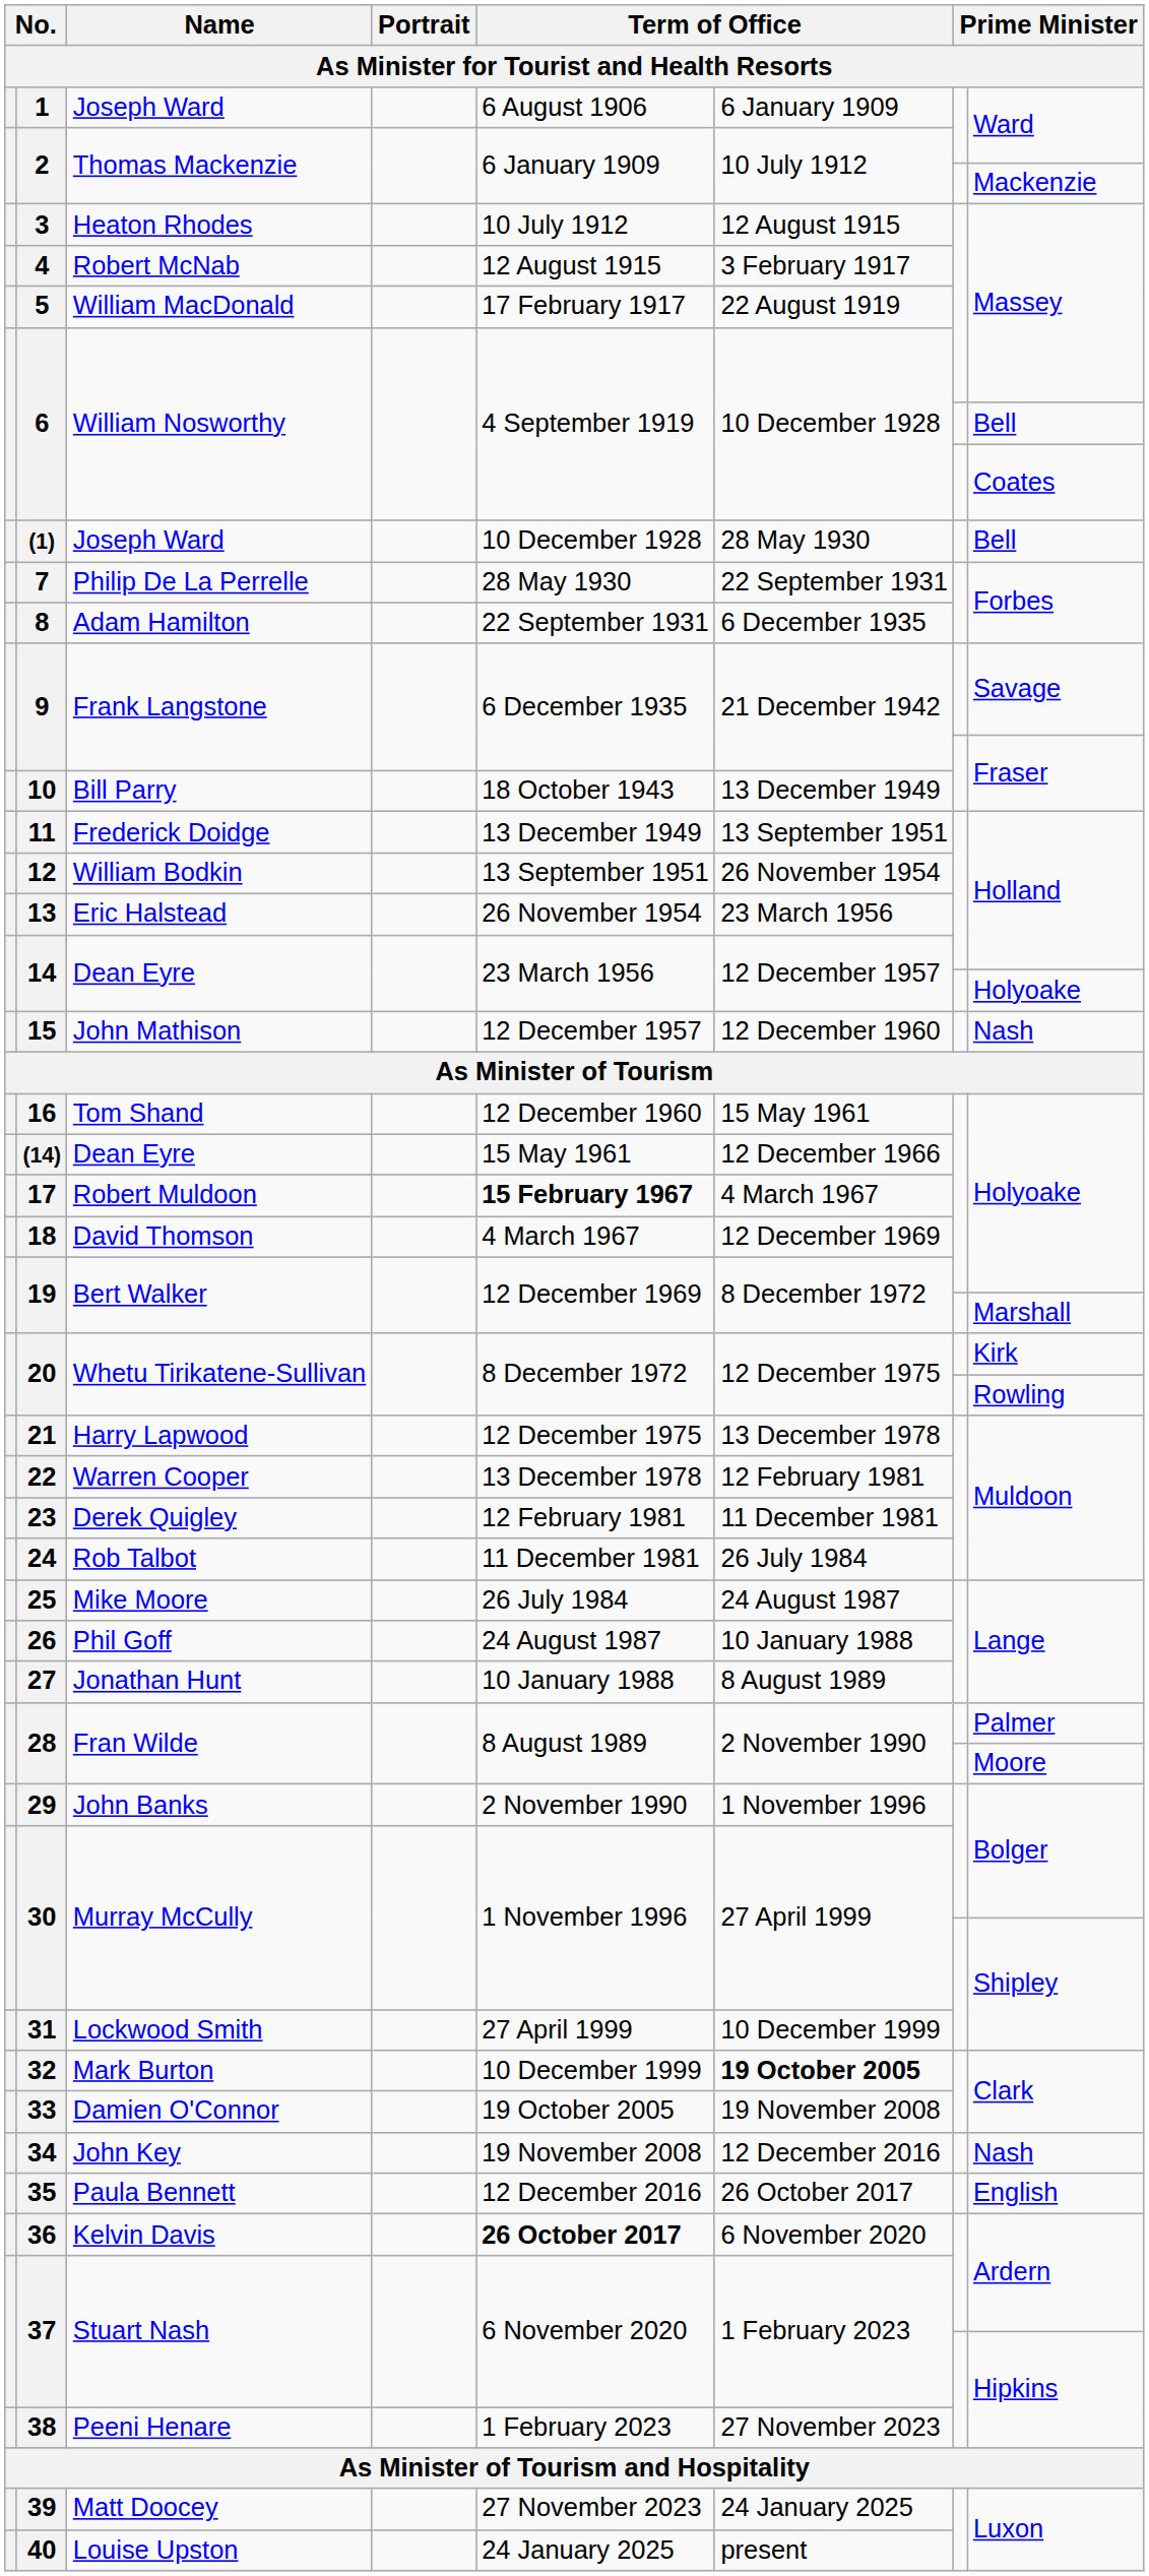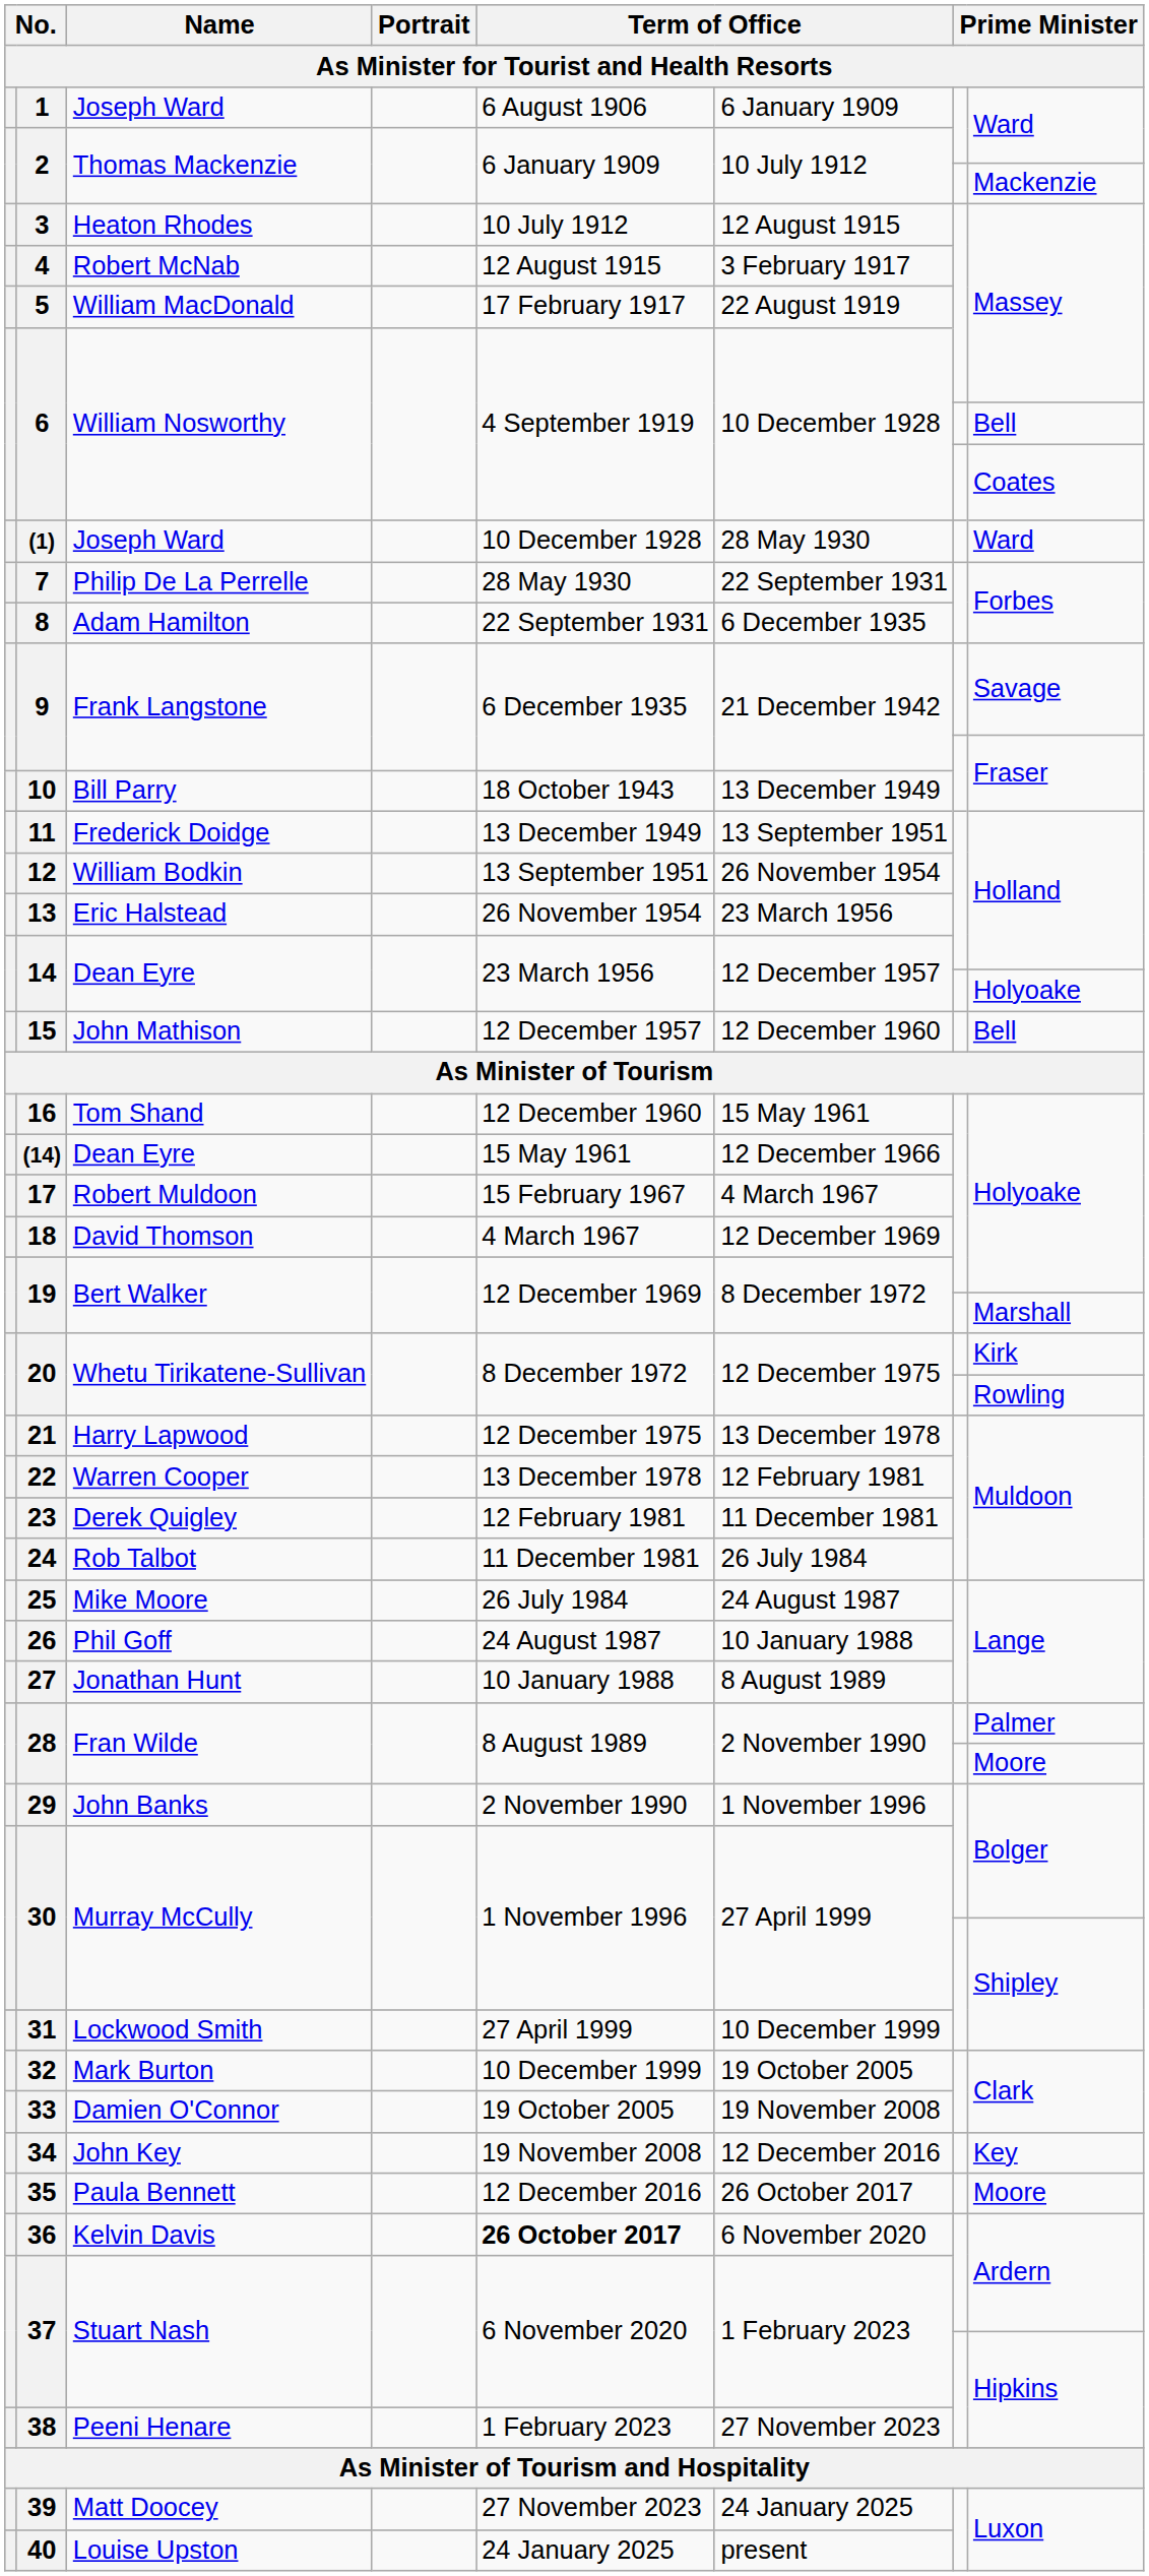(1) | column 8: Bell -> Ward
15 | column 8: Nash -> Bell
17 | column 5: bold -> normal
32 | column 6: bold -> normal
34 | column 8: Nash -> Key
35 | column 8: English -> Moore
